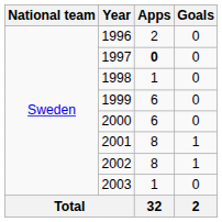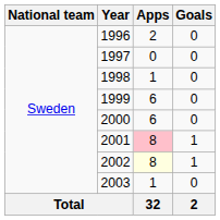1997 | Apps: bold -> normal
2001 | Apps: no background -> pink background
2002 | Apps: no background -> lightyellow background
